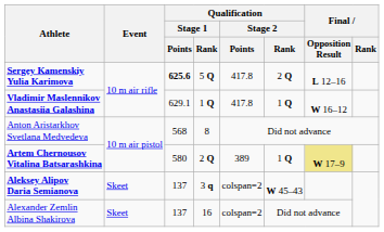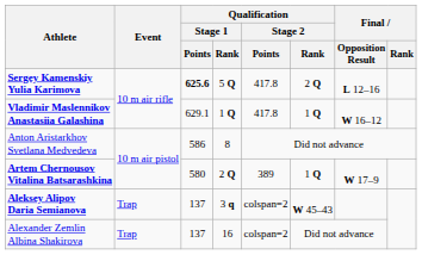Anton Aristarkhov Svetlana Medvedeva | Qualification / Stage 1 / Points: 568 -> 586
Artem Chernousov Vitalina Batsarashkina | Final / Opposition Result: khaki background -> no background
Aleksey Alipov Daria Semianova | Event: Skeet -> Trap
Alexander Zemlin Albina Shakirova | Event: Skeet -> Trap
